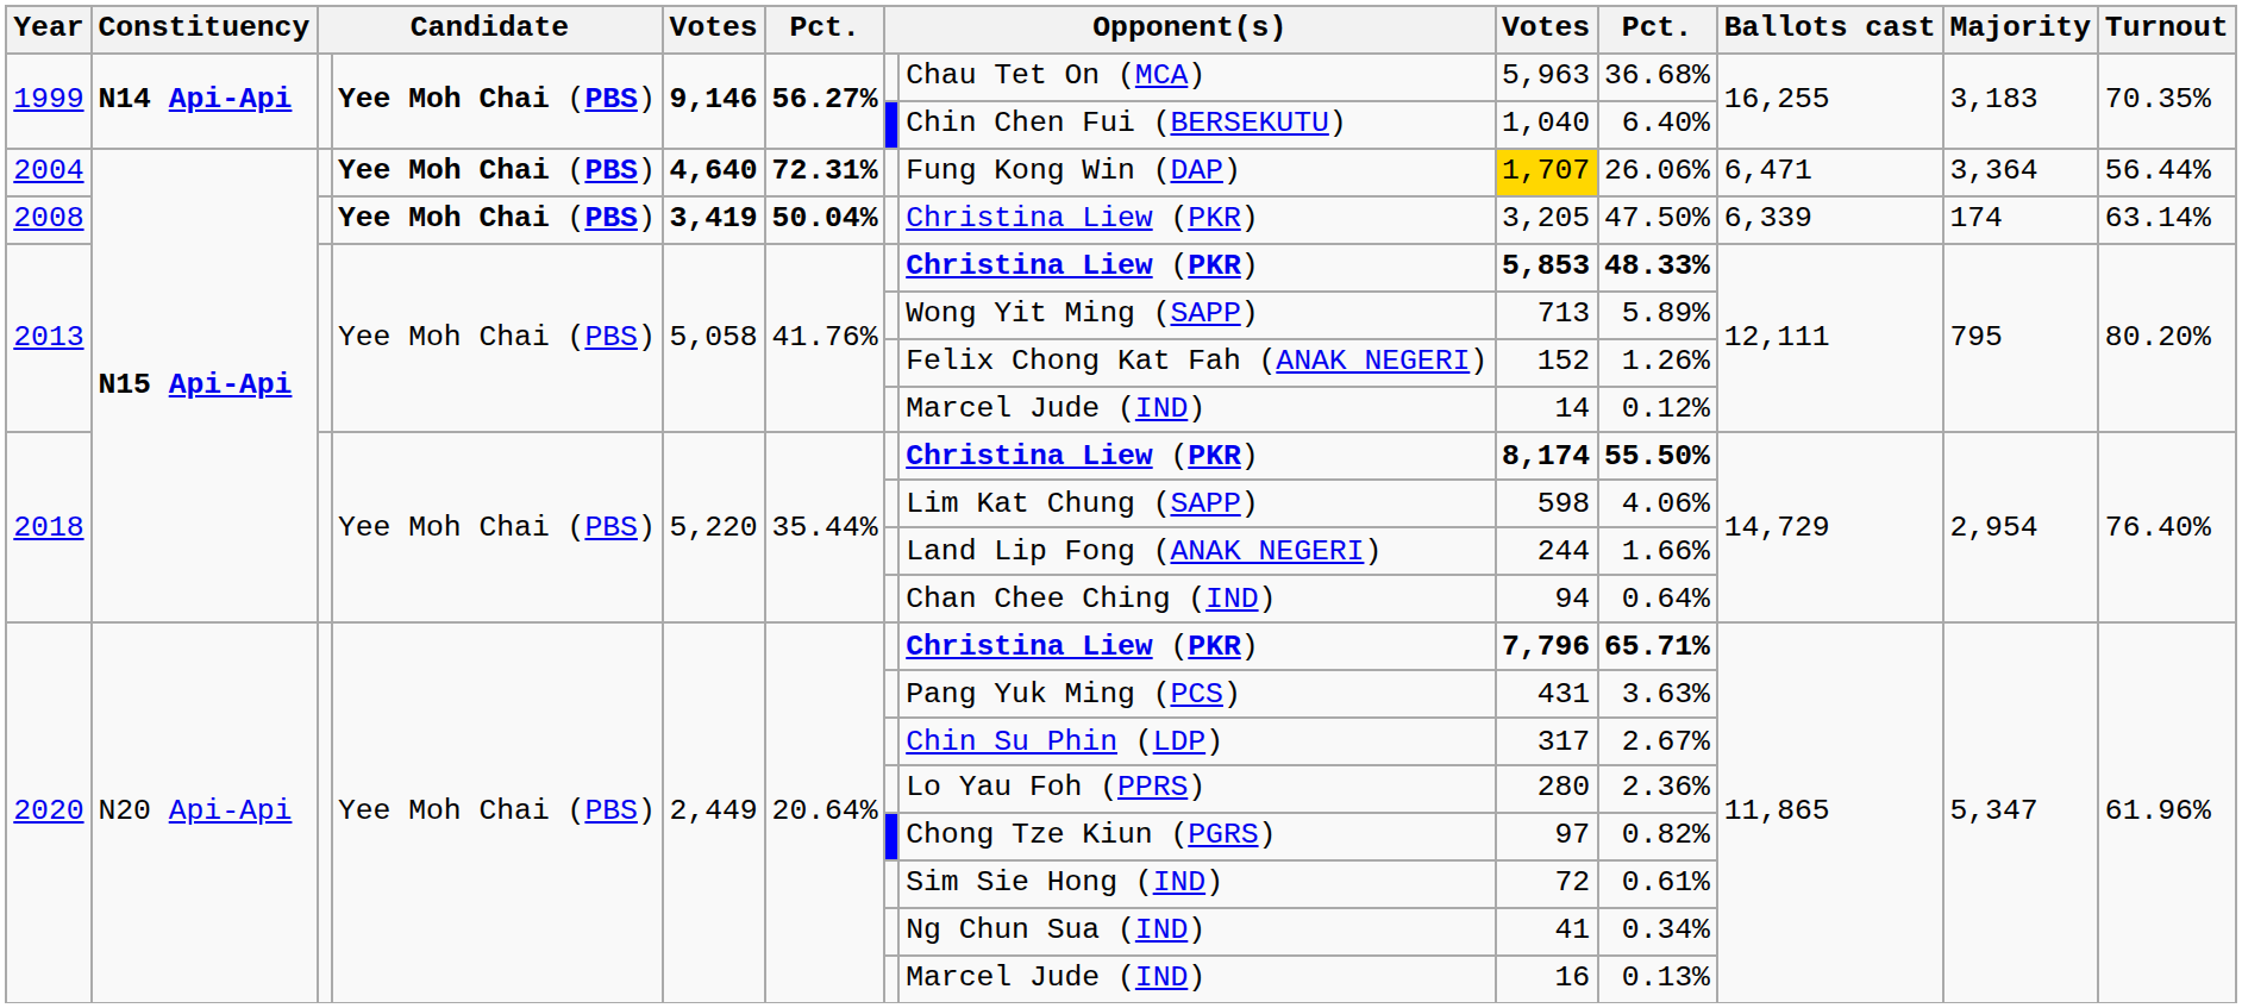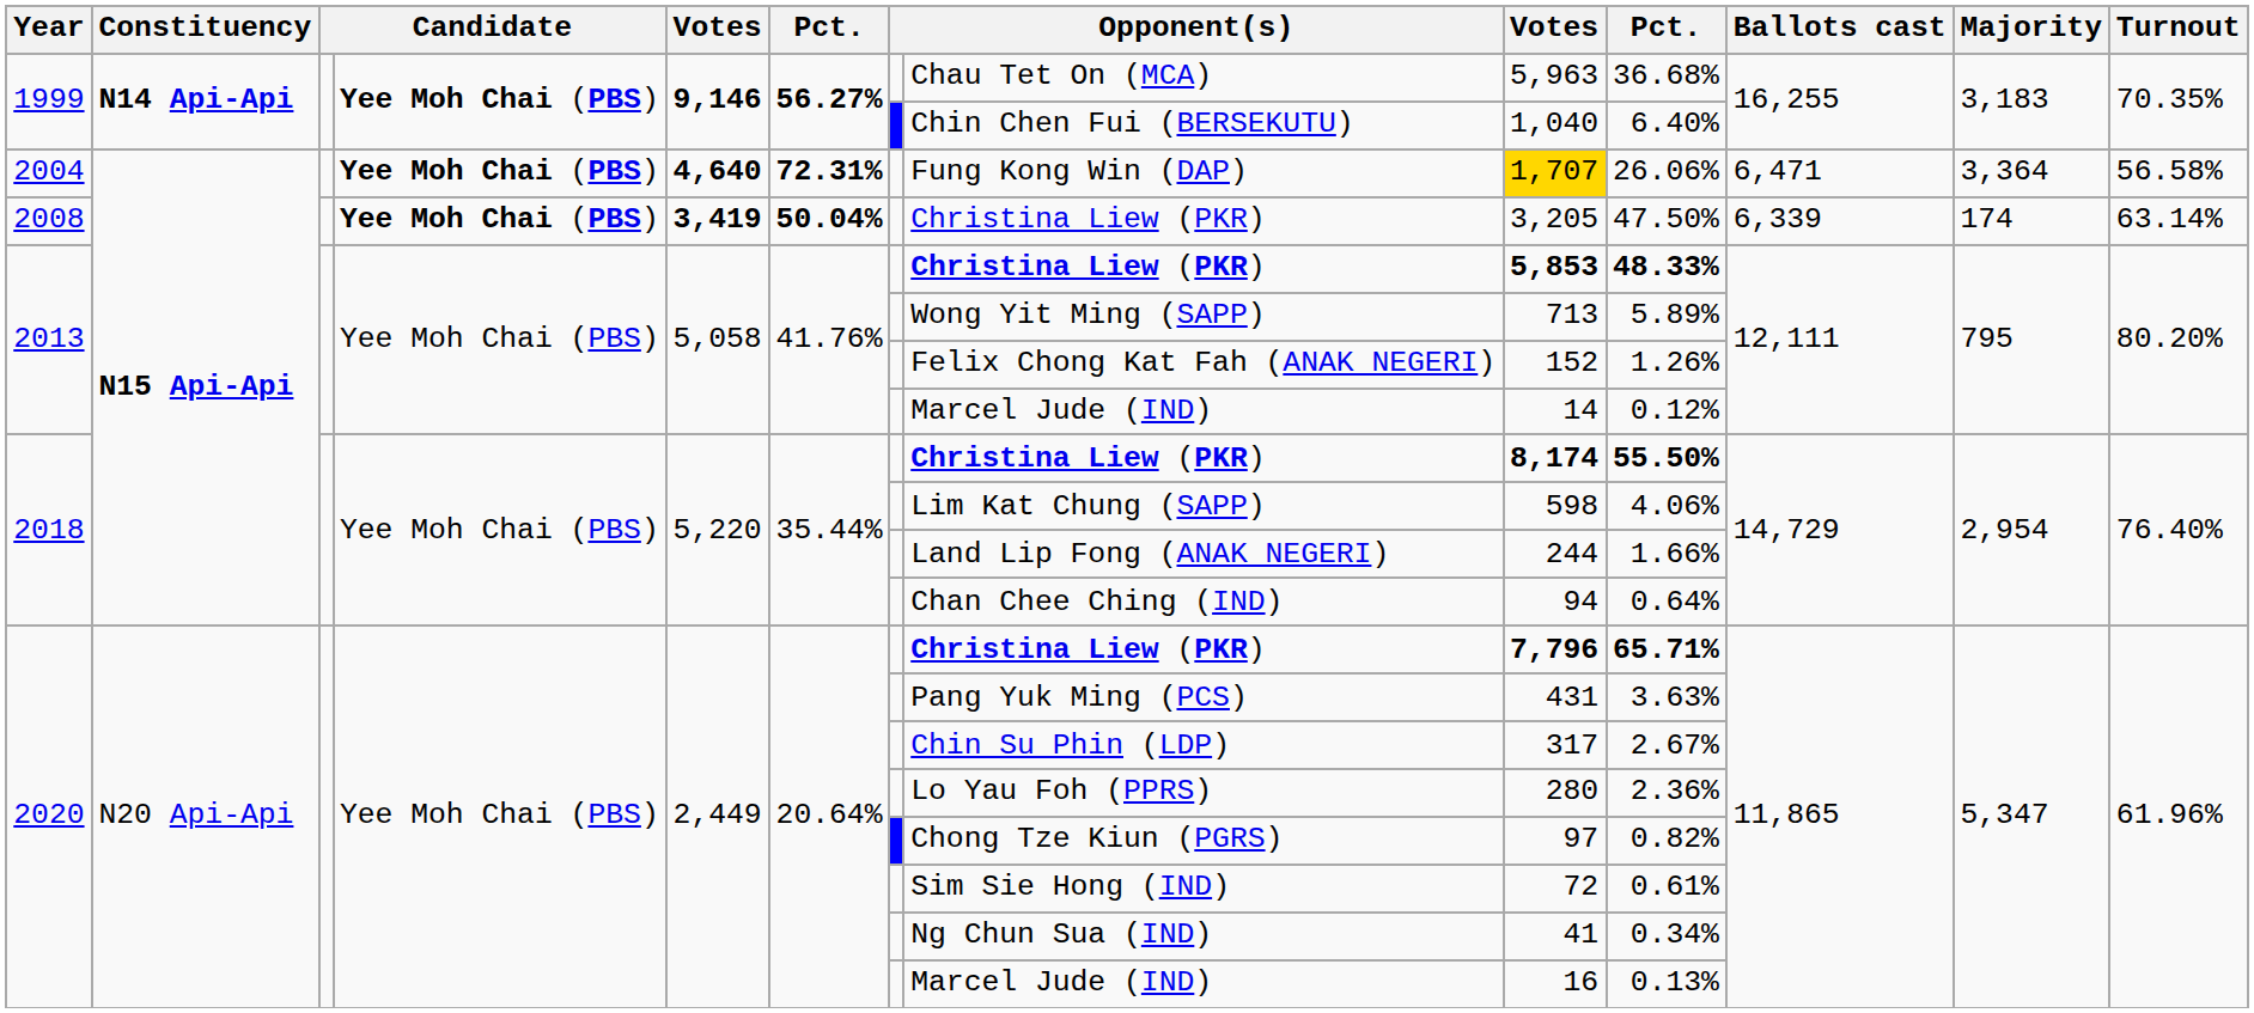2004 | Turnout: 56.44% -> 56.58%
